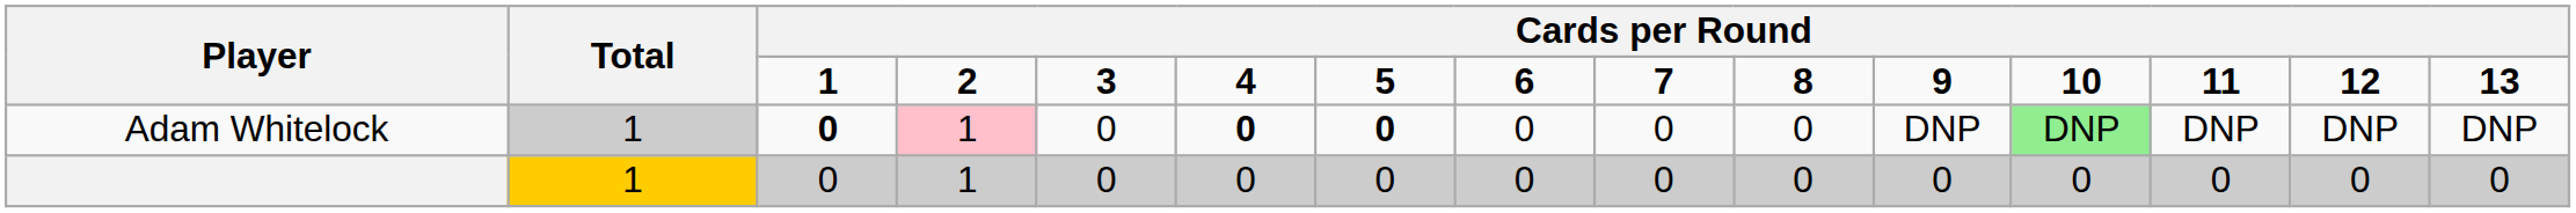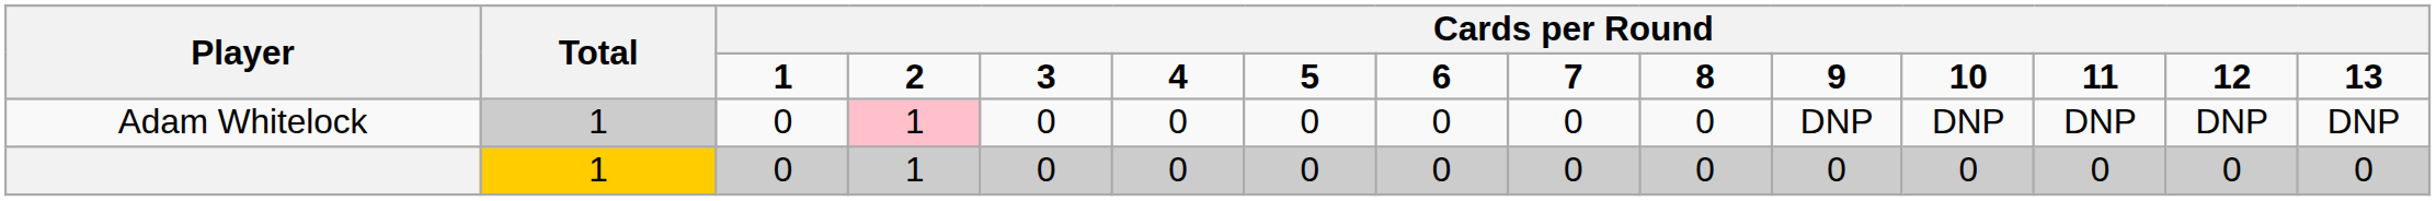Adam Whitelock | column 3: bold -> normal
Adam Whitelock | column 6: bold -> normal
Adam Whitelock | column 7: bold -> normal
Adam Whitelock | column 12: lightgreen background -> no background
